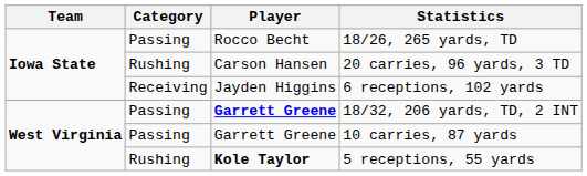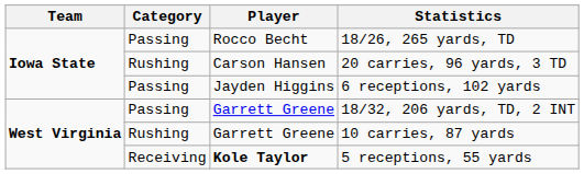6 receptions, 102 yards | Category: Receiving -> Passing
18/32, 206 yards, TD, 2 INT | Player: bold -> normal
10 carries, 87 yards | Category: Passing -> Rushing
5 receptions, 55 yards | Category: Rushing -> Receiving
